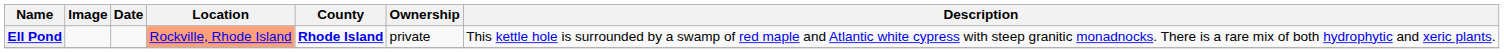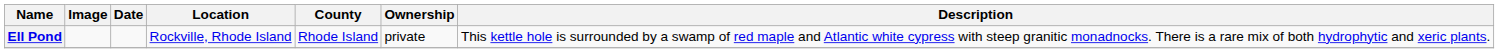Ell Pond | Location: lightsalmon background -> no background
Ell Pond | County: bold -> normal
